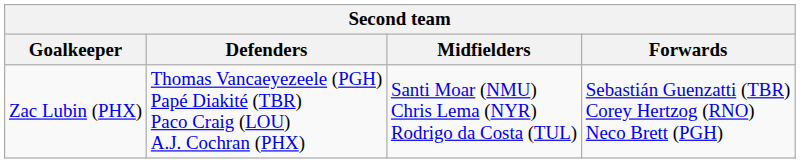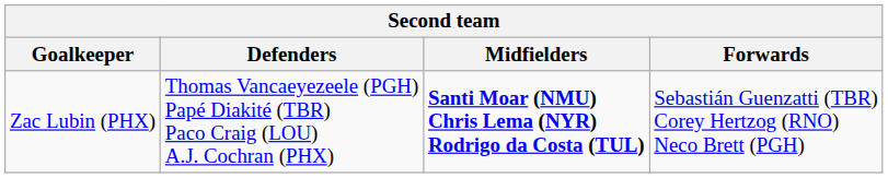Zac Lubin (PHX) | Midfielders: normal -> bold
